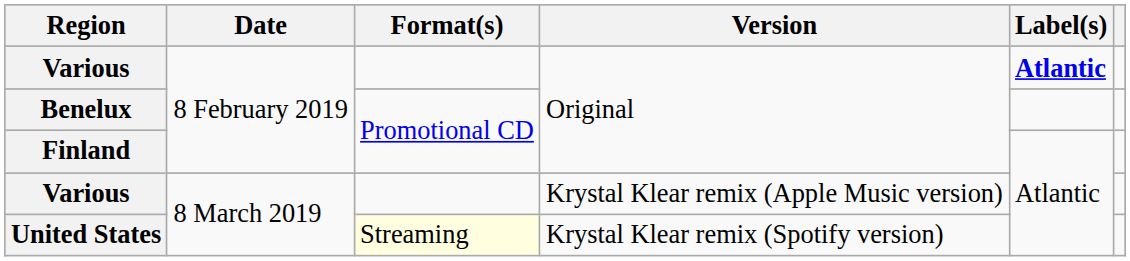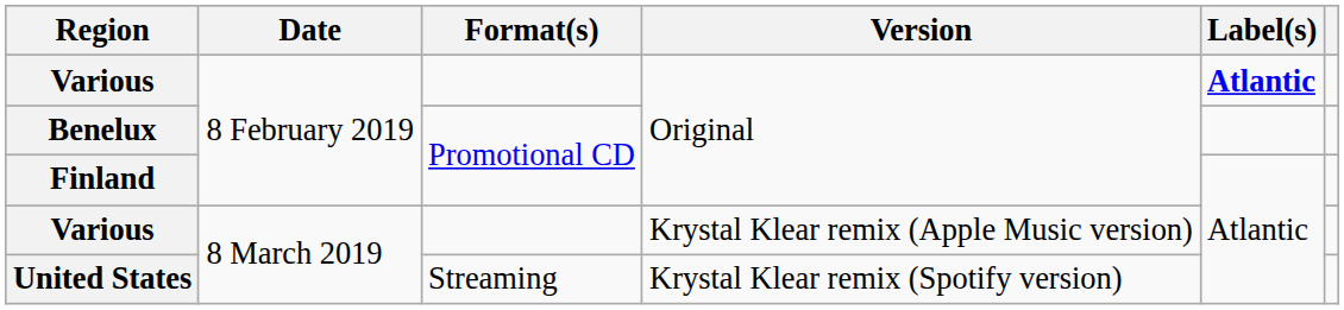United States | Format(s): lightyellow background -> no background
